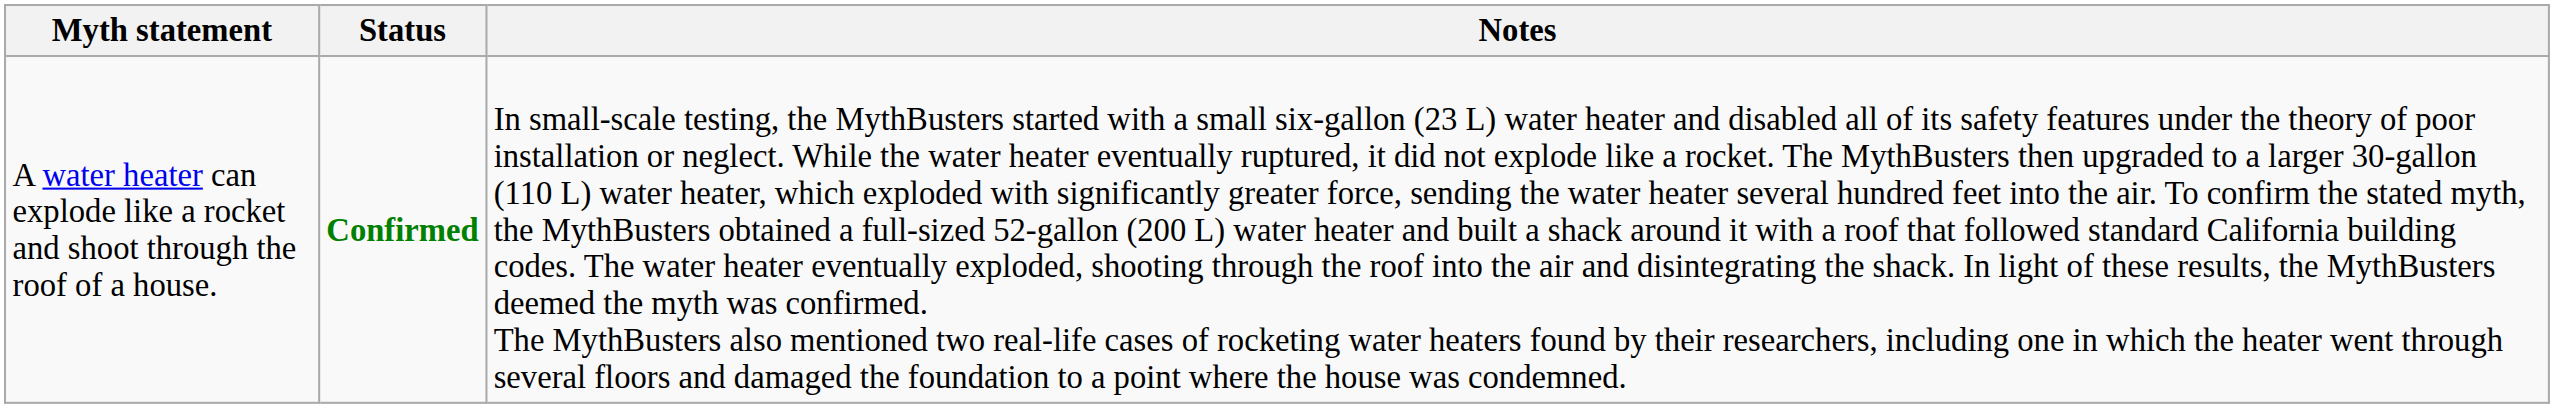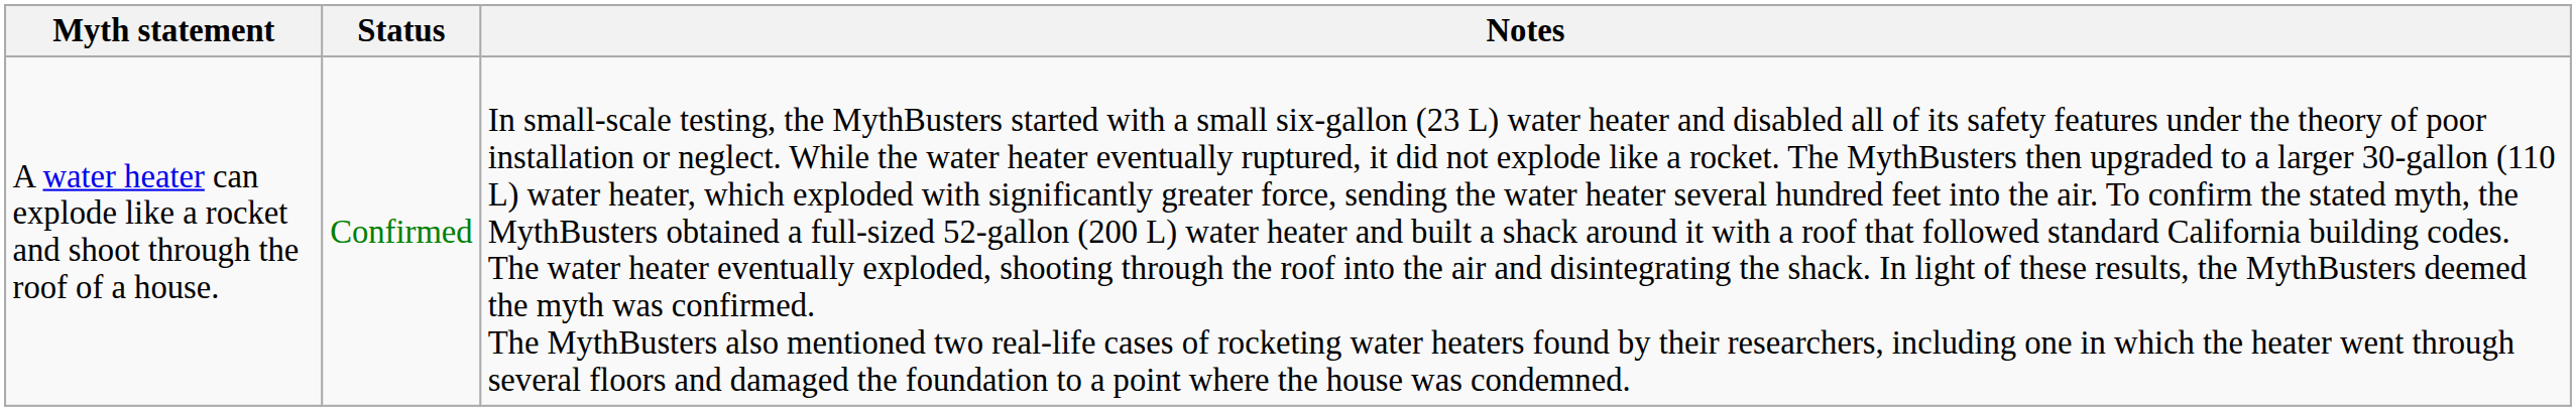row 2 | Status: bold -> normal
